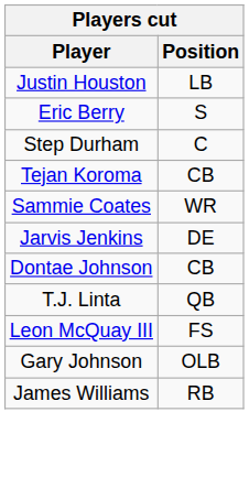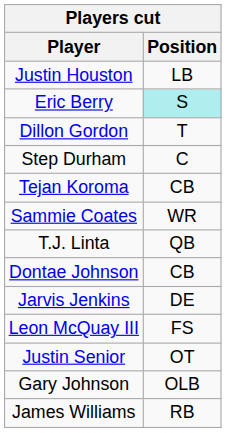Eric Berry | Position: no background -> paleturquoise background
+ row: Dillon Gordon | T
rows swapped: T.J. Linta <-> Jarvis Jenkins
+ row: Justin Senior | OT
